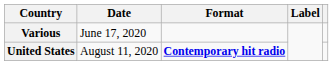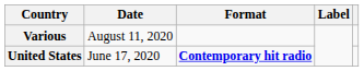Various | Date: June 17, 2020 -> August 11, 2020
United States | Date: August 11, 2020 -> June 17, 2020
